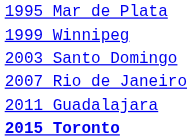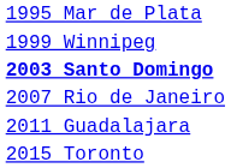2003 Santo Domingo | column 1: normal -> bold
2015 Toronto | column 1: bold -> normal
